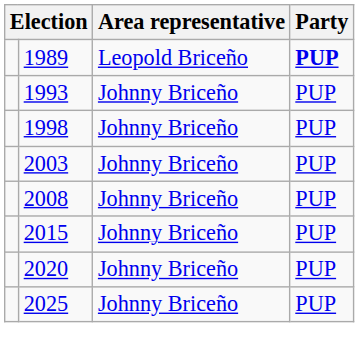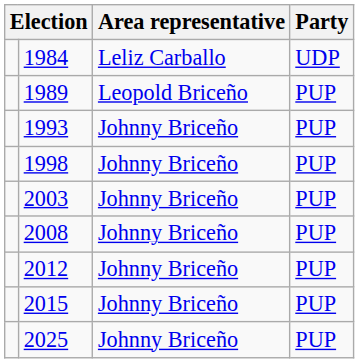+ row: 1984 | Leliz Carballo | UDP
1989 | Party: bold -> normal
+ row: 2012 | Johnny Briceño | PUP
- row: 2020 | Johnny Briceño | PUP
